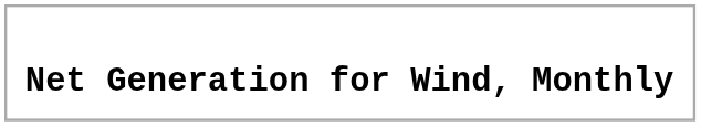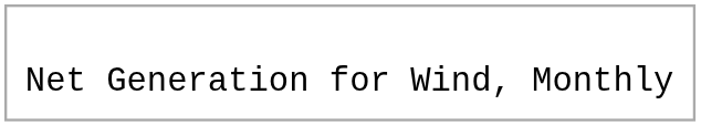row 1 | column 1: bold -> normal
